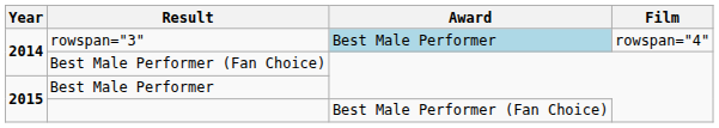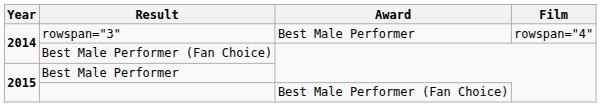rowspan="3" | Award: lightblue background -> no background
